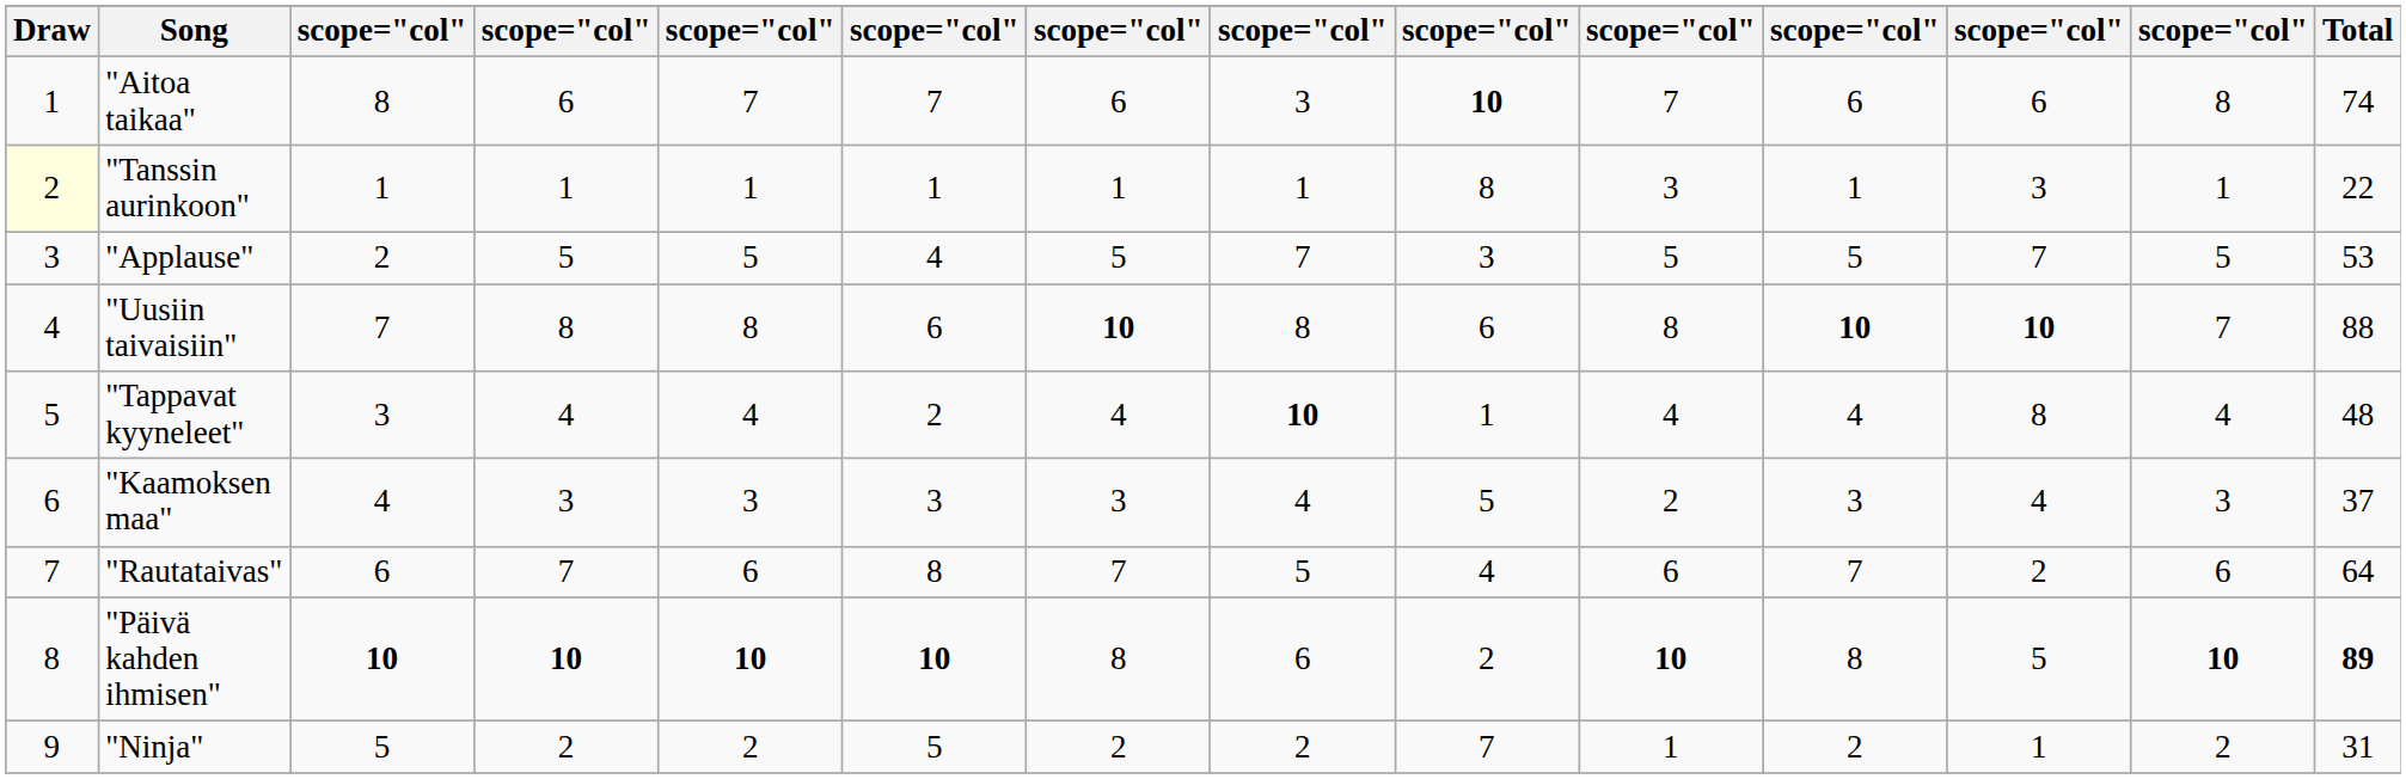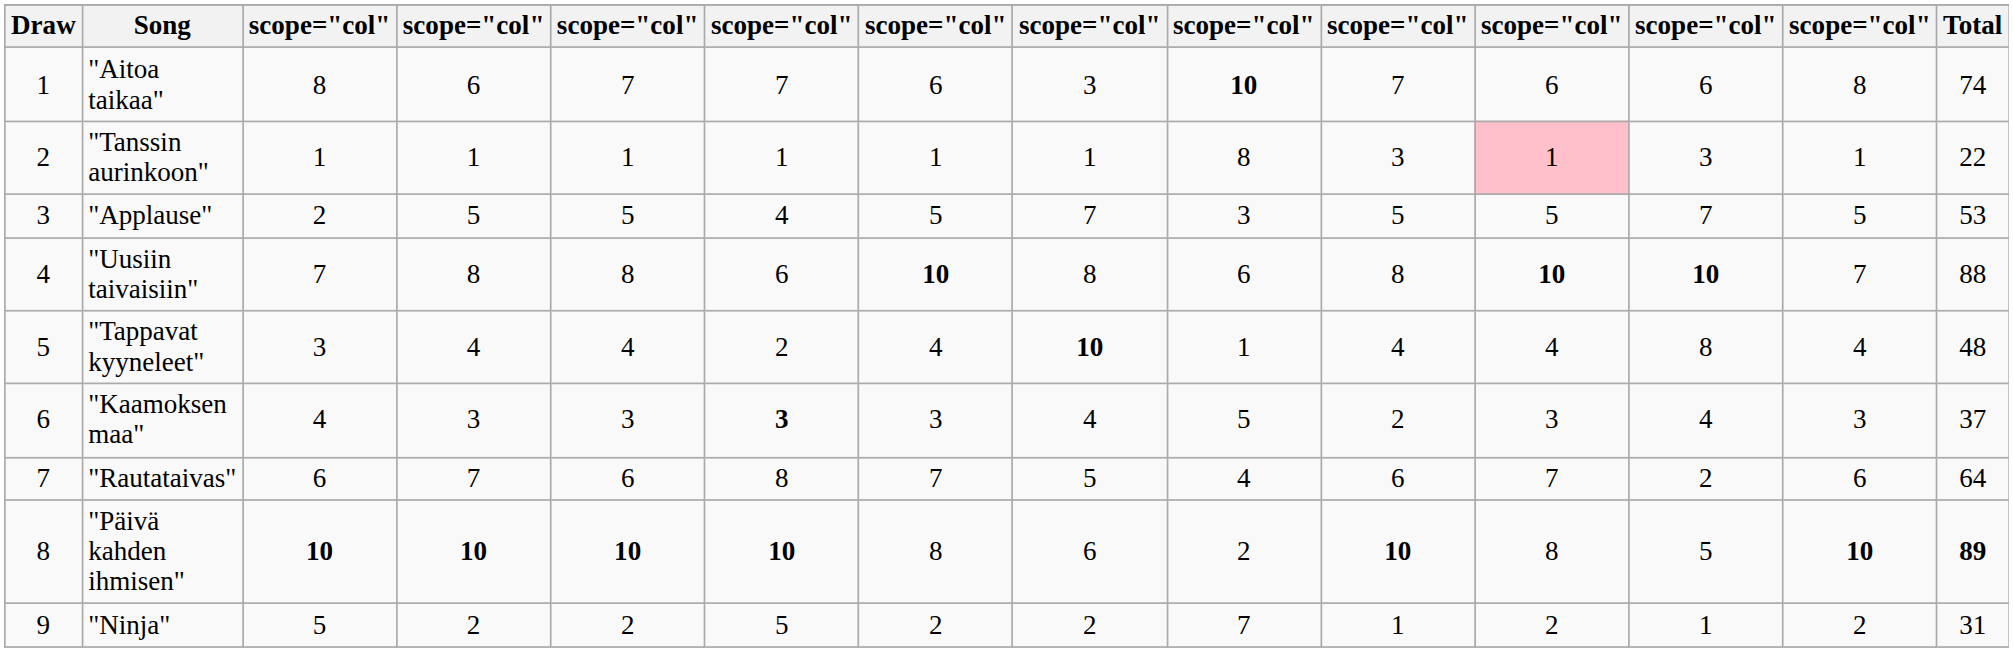"Tanssin aurinkoon" | Draw: lightyellow background -> no background
"Tanssin aurinkoon" | column 11: no background -> pink background
"Kaamoksen maa" | column 6: normal -> bold
